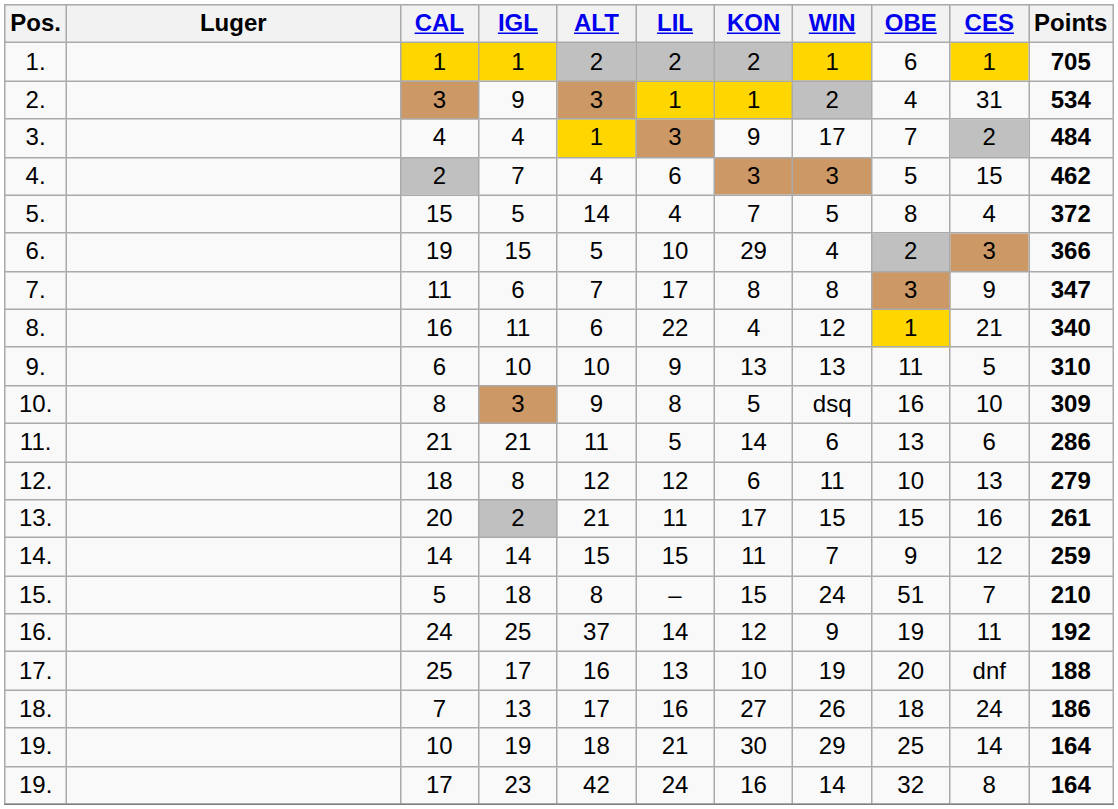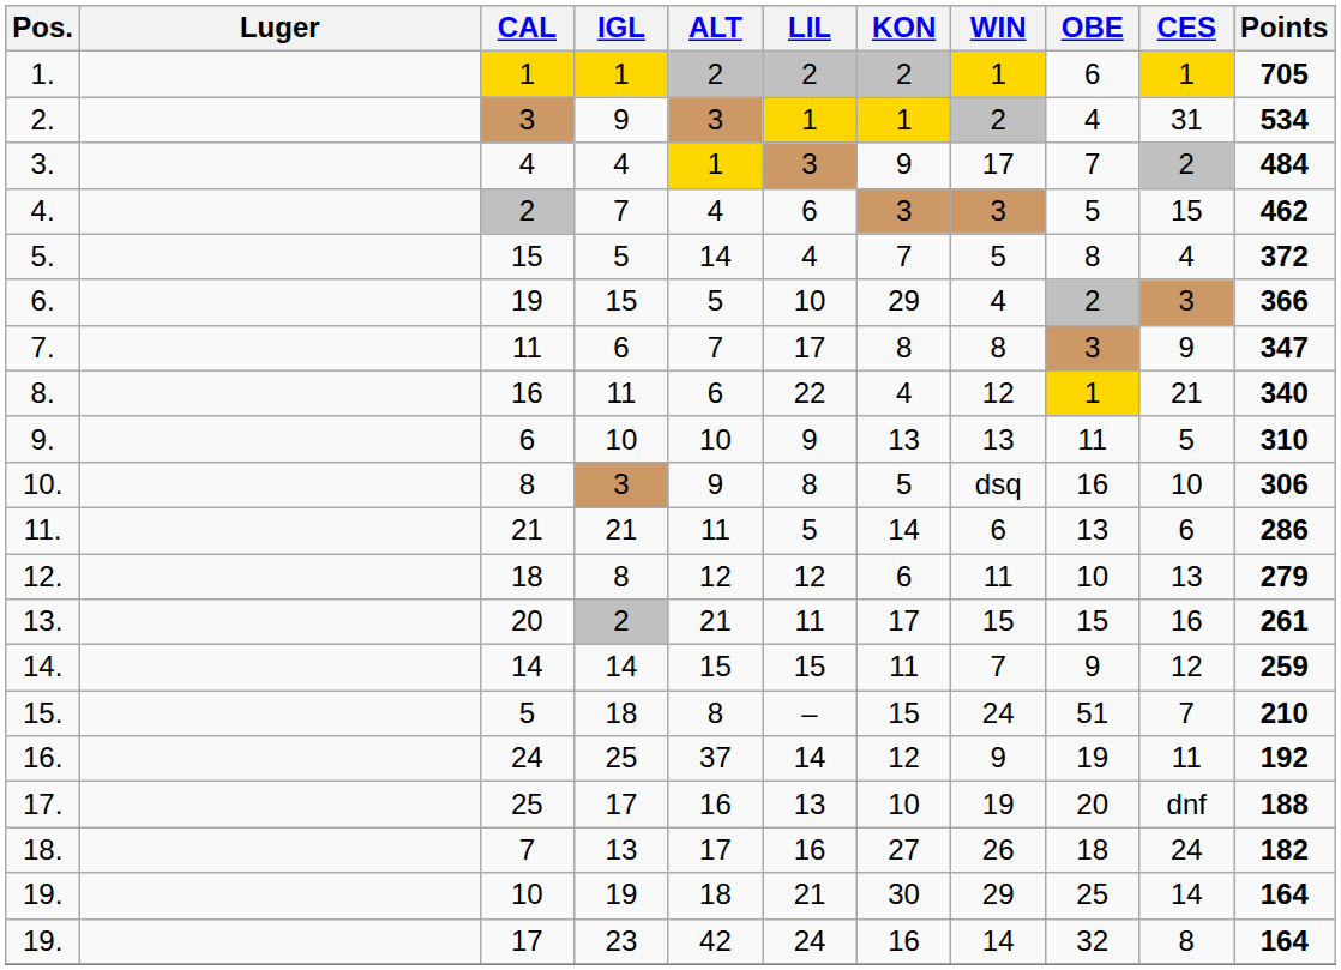row 11 | Points: 309 -> 306
row 19 | Points: 186 -> 182
